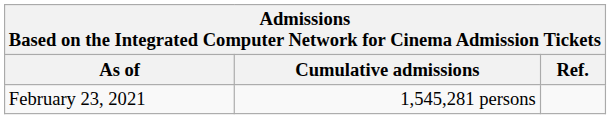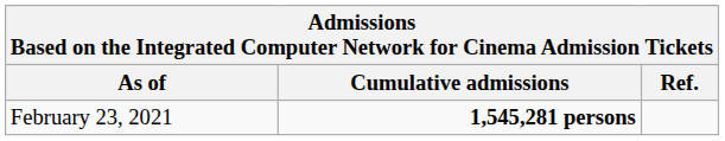February 23, 2021 | Cumulative admissions: normal -> bold
